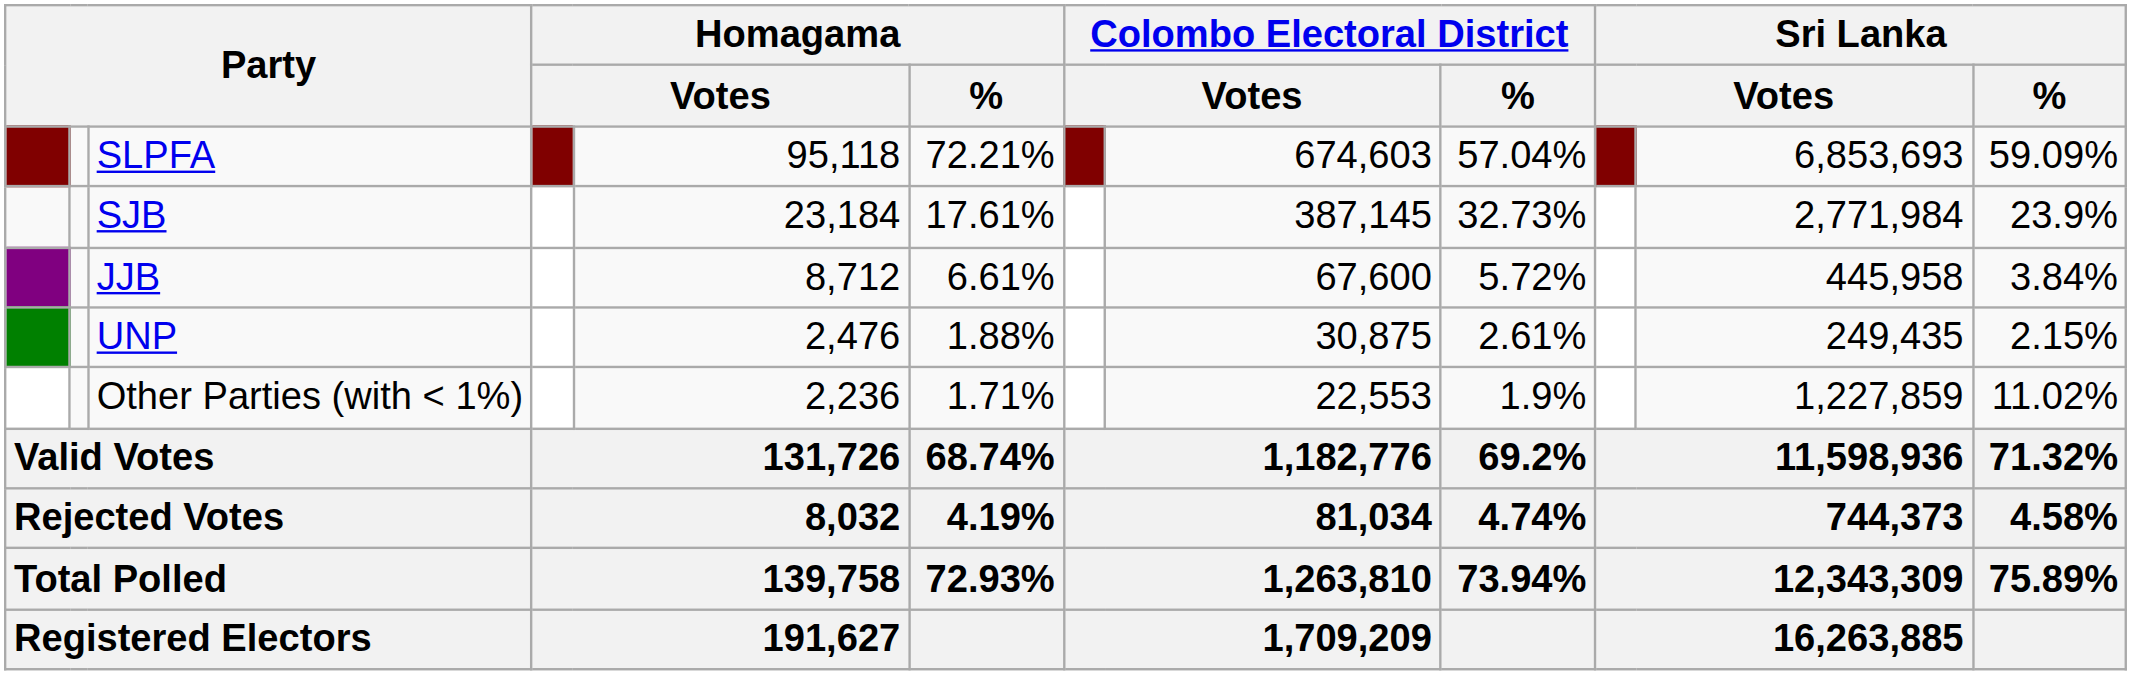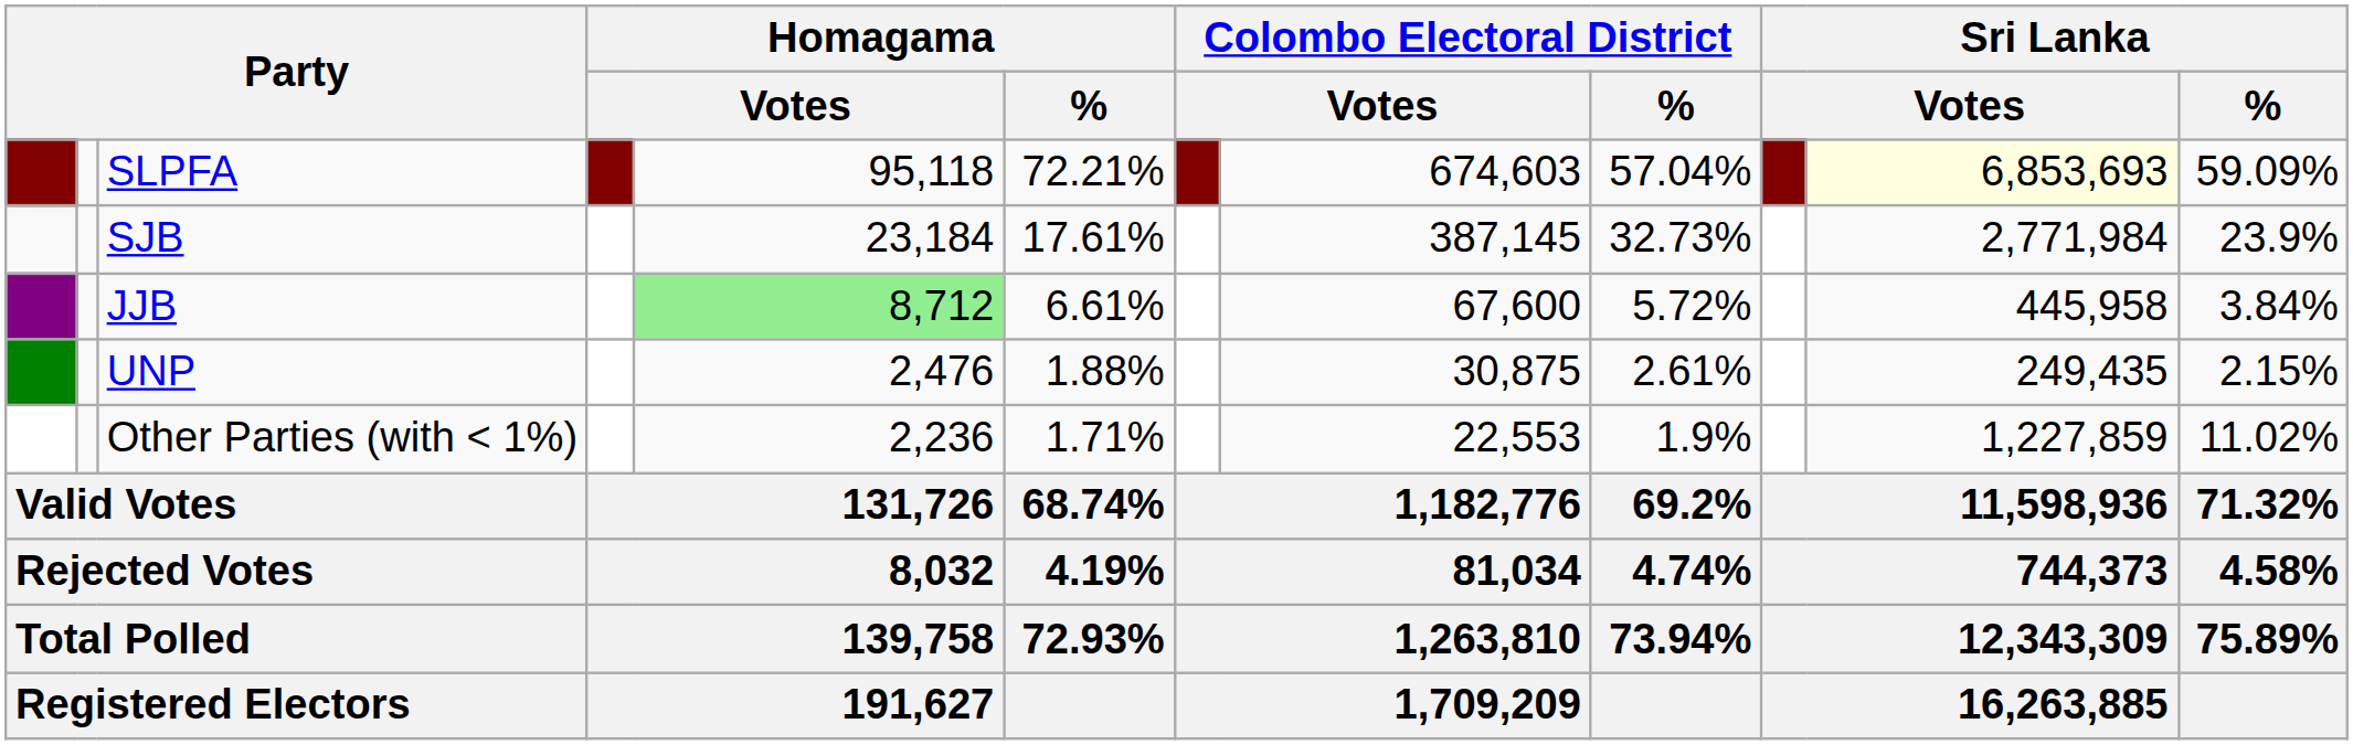SLPFA | column 11: no background -> lightyellow background
JJB | column 5: no background -> lightgreen background
